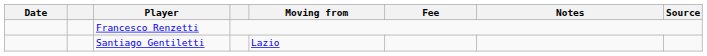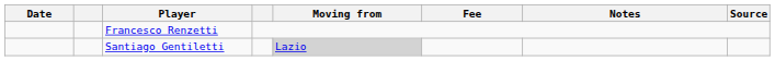Santiago Gentiletti | Moving from: no background -> lightgrey background
